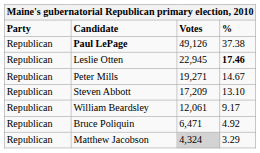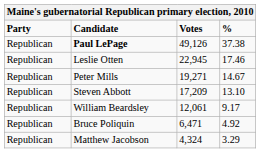Leslie Otten | %: bold -> normal
Matthew Jacobson | Votes: lightgrey background -> no background
